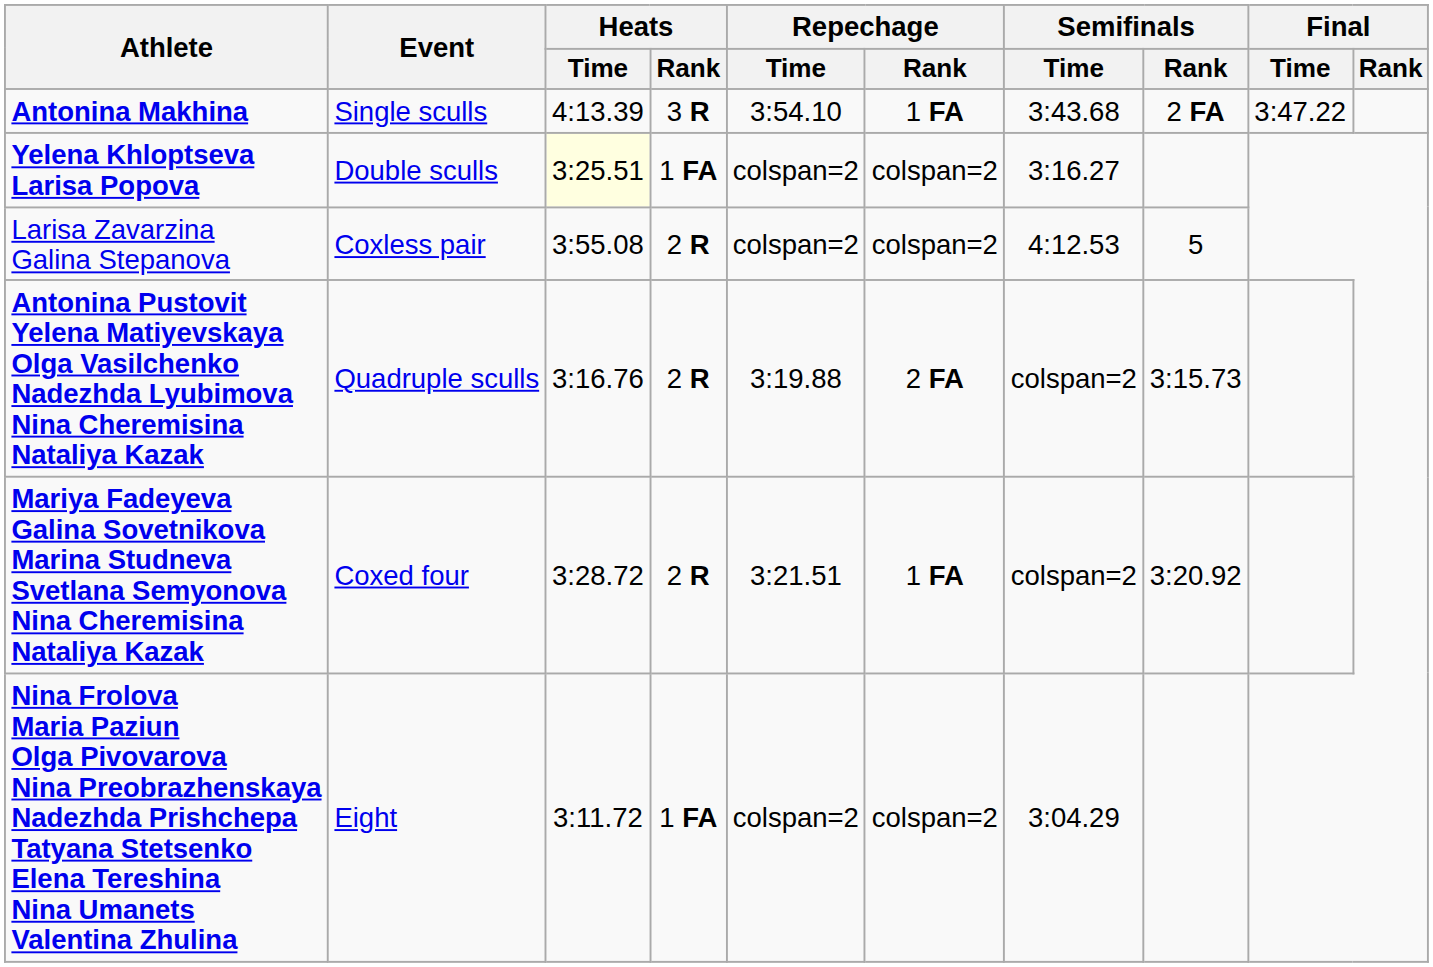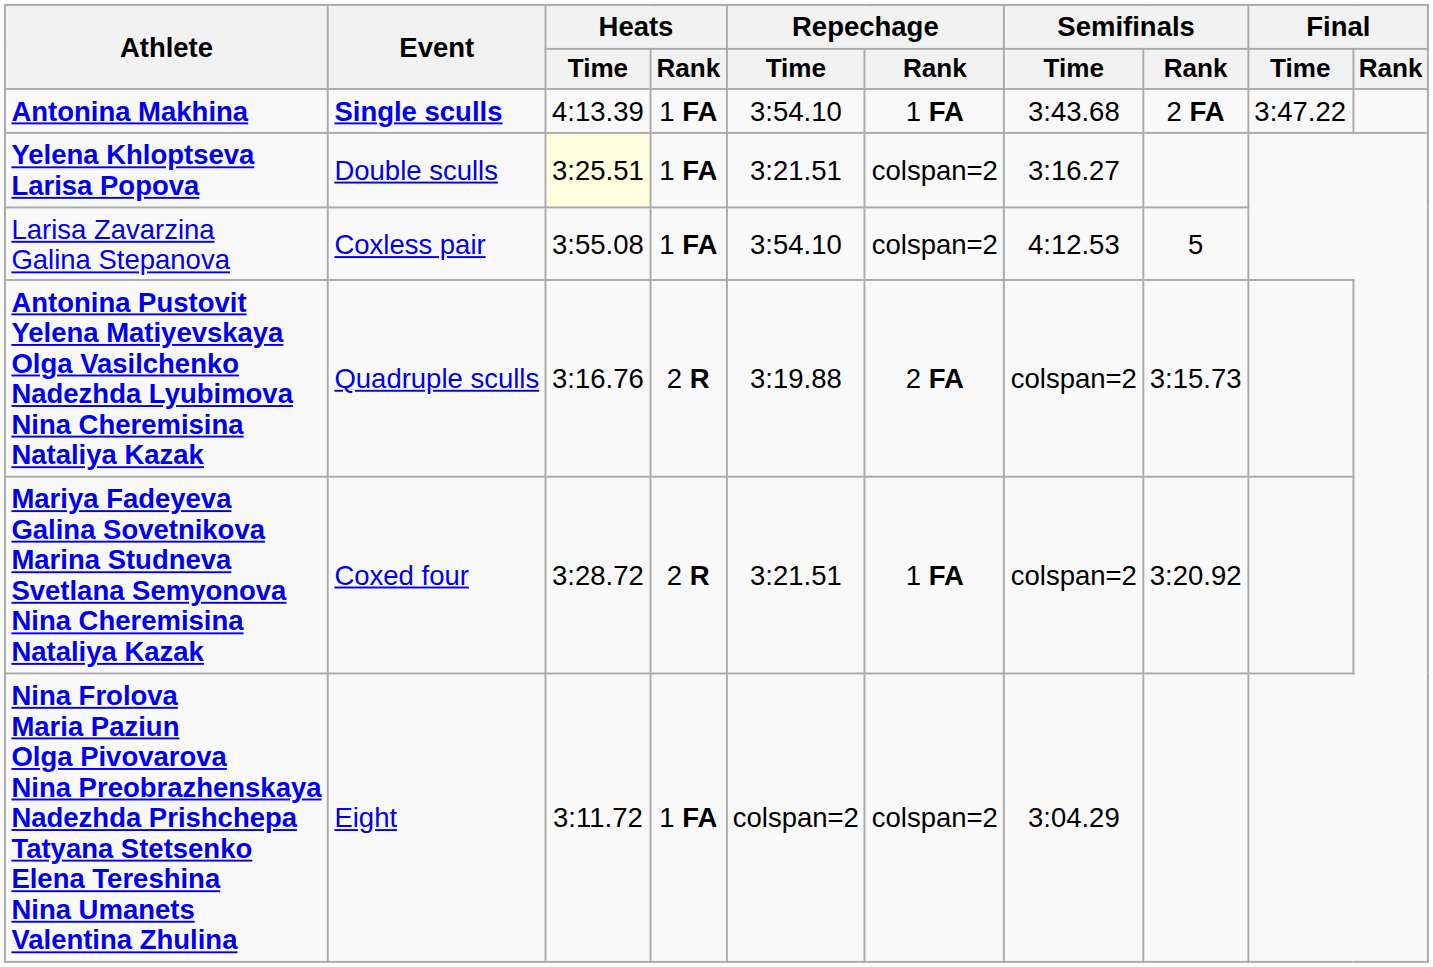Antonina Makhina | Event: normal -> bold
Antonina Makhina | Heats / Rank: 3 R -> 1 FA
Yelena Khloptseva Larisa Popova | Repechage / Time: colspan=2 -> 3:21.51
Larisa Zavarzina Galina Stepanova | Heats / Rank: 2 R -> 1 FA
Larisa Zavarzina Galina Stepanova | Repechage / Time: colspan=2 -> 3:54.10
